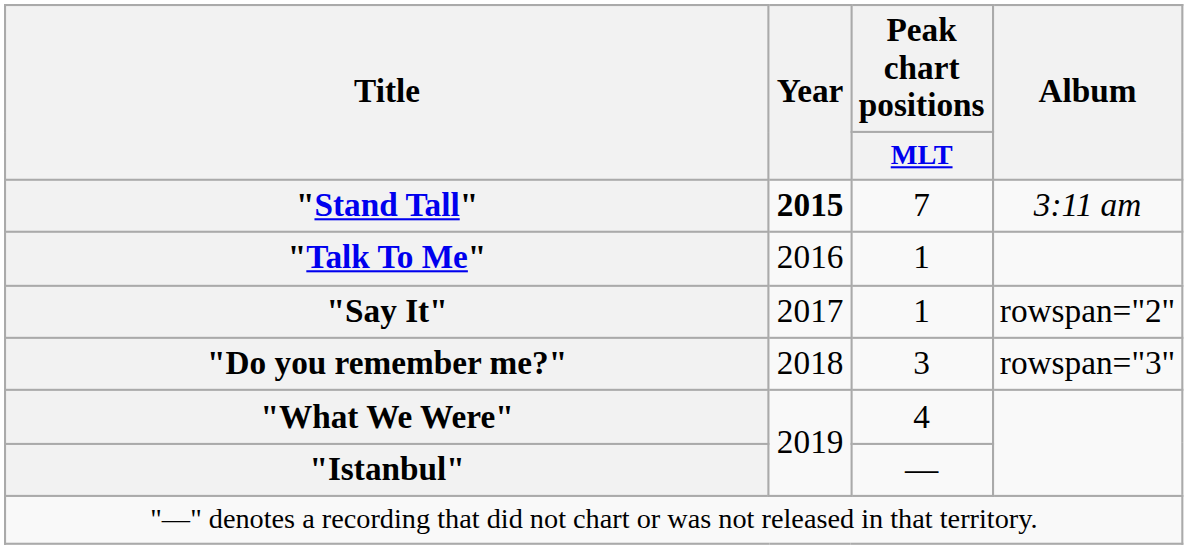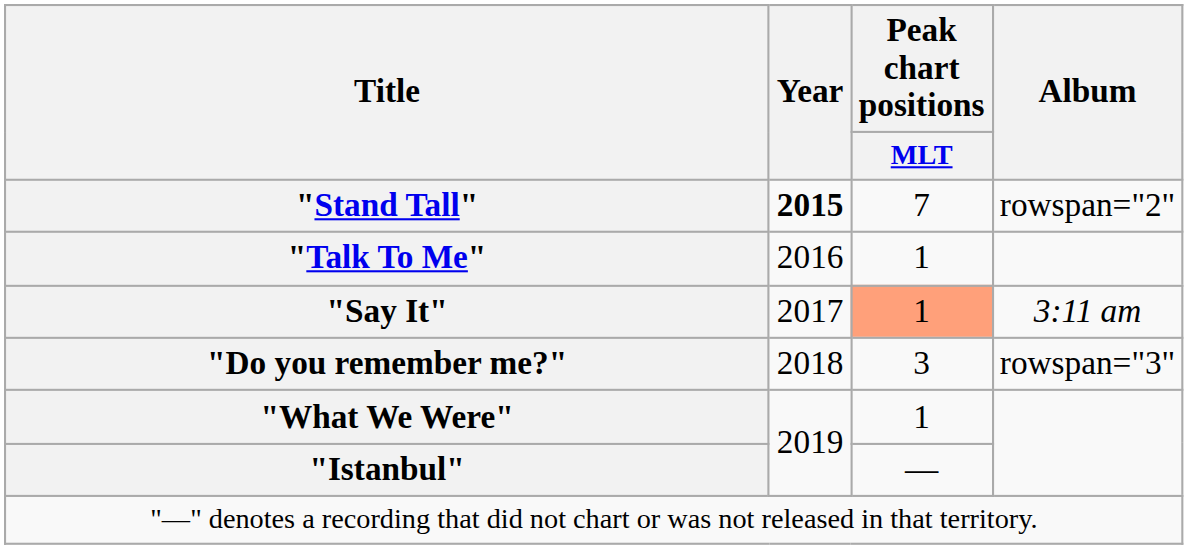"Stand Tall" | Album: 3:11 am -> rowspan="2"
"Say It" | Peak chart positions / MLT: no background -> lightsalmon background
"Say It" | Album: rowspan="2" -> 3:11 am
"What We Were" | Peak chart positions / MLT: 4 -> 1
